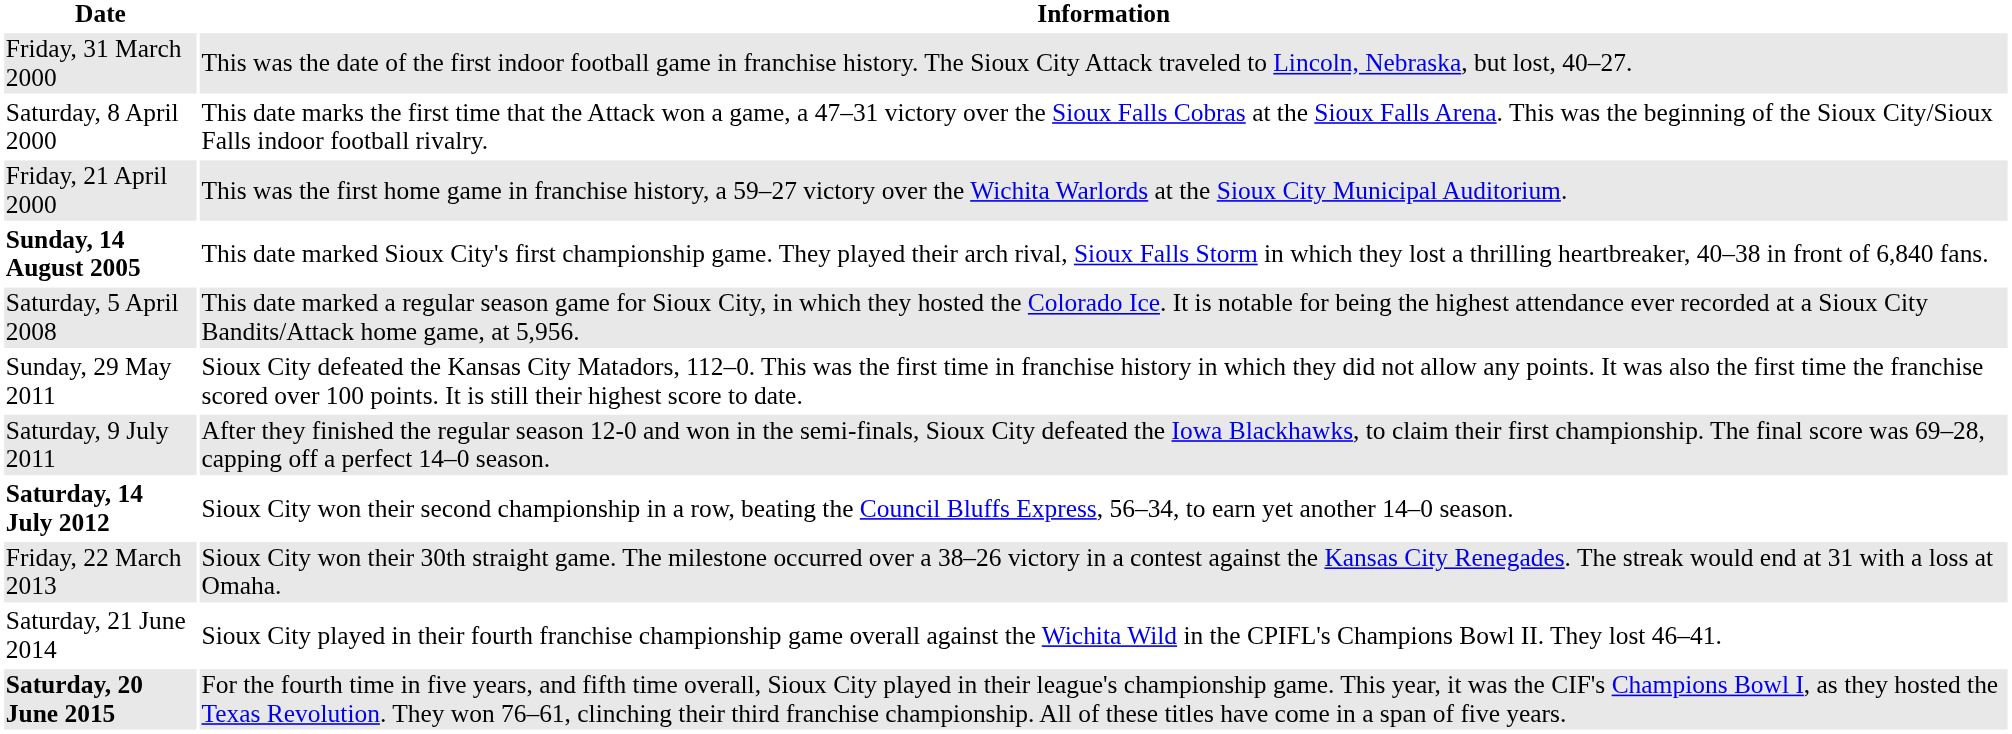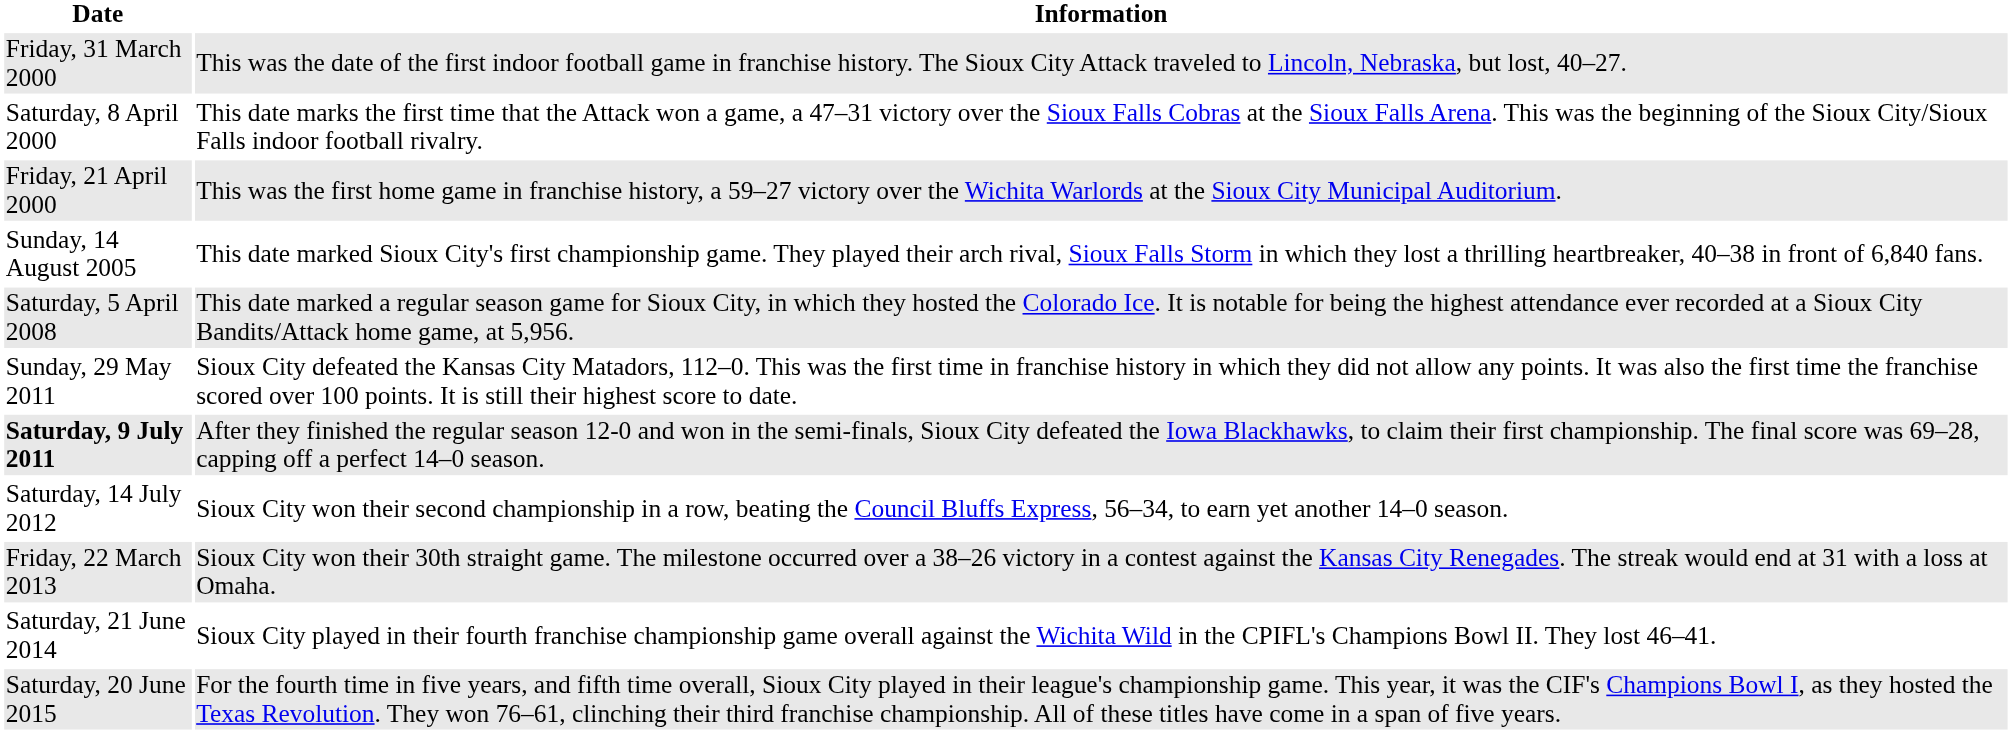Sunday, 14 August 2005 | Date: bold -> normal
Saturday, 9 July 2011 | Date: normal -> bold
Saturday, 14 July 2012 | Date: bold -> normal
Saturday, 20 June 2015 | Date: bold -> normal
